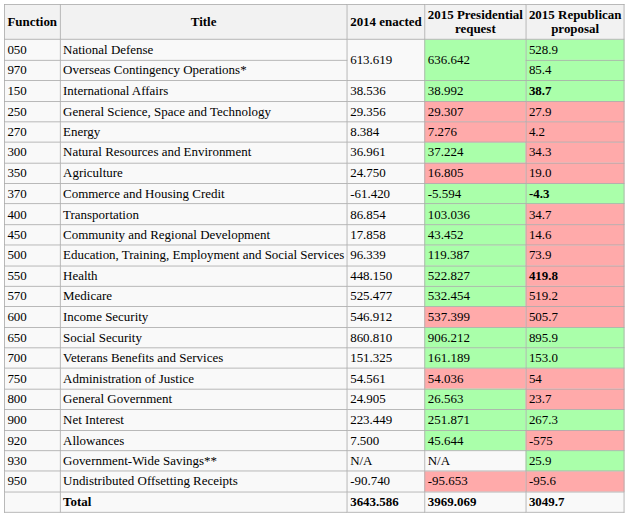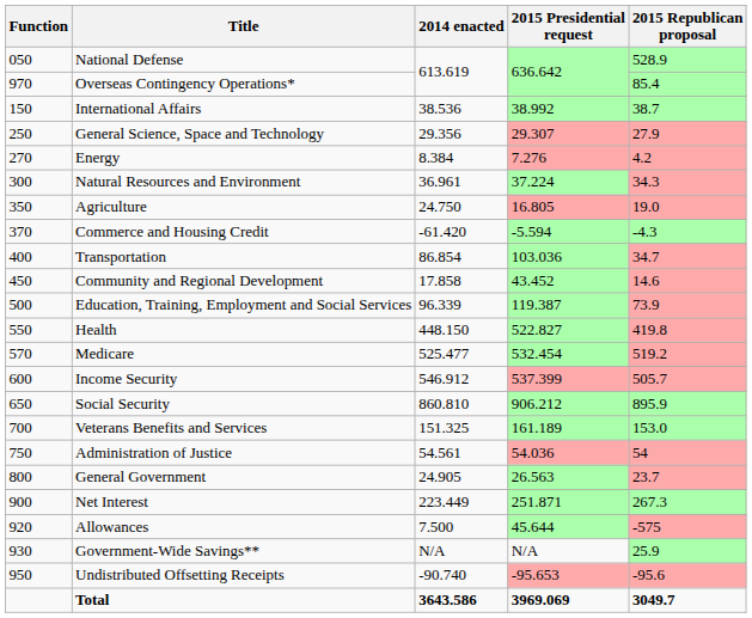International Affairs | 2015 Republican proposal: bold -> normal
Commerce and Housing Credit | 2015 Republican proposal: bold -> normal
Health | 2015 Republican proposal: bold -> normal
